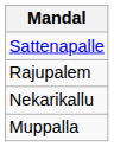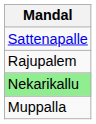row 4 | column 1: no background -> lightgreen background
